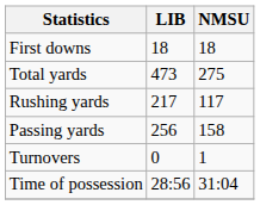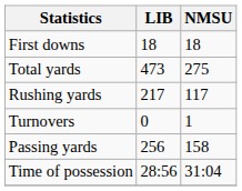rows swapped: Passing yards <-> Turnovers
